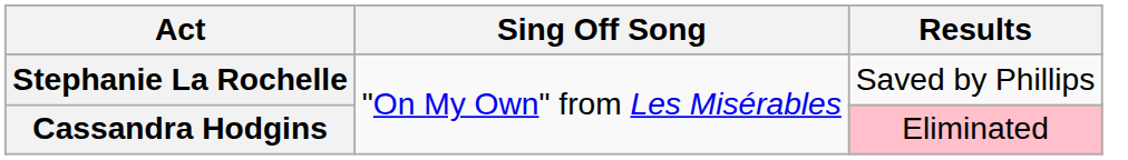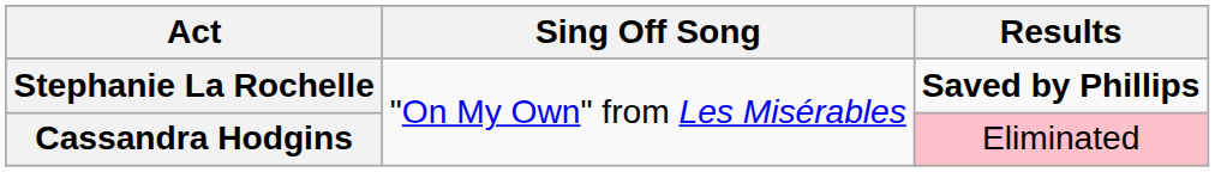Stephanie La Rochelle | Results: normal -> bold
